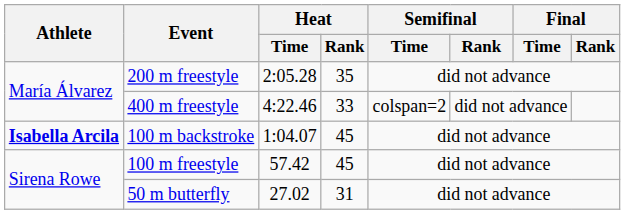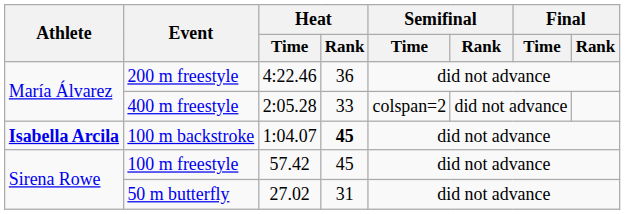200 m freestyle | Heat / Time: 2:05.28 -> 4:22.46
200 m freestyle | Heat / Rank: 35 -> 36
400 m freestyle | Heat / Time: 4:22.46 -> 2:05.28
100 m backstroke | Heat / Rank: normal -> bold
